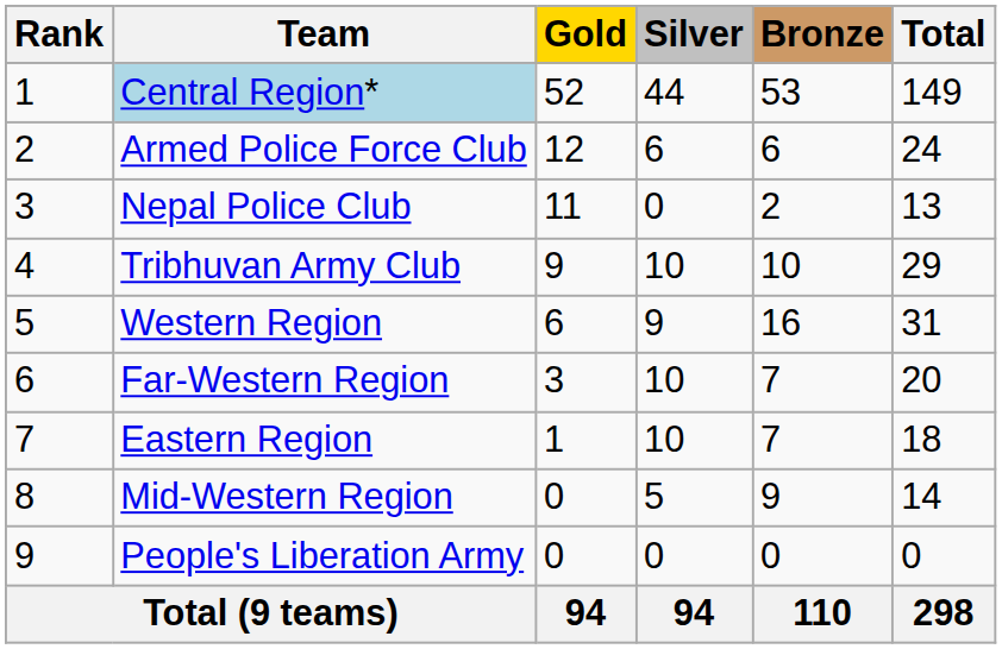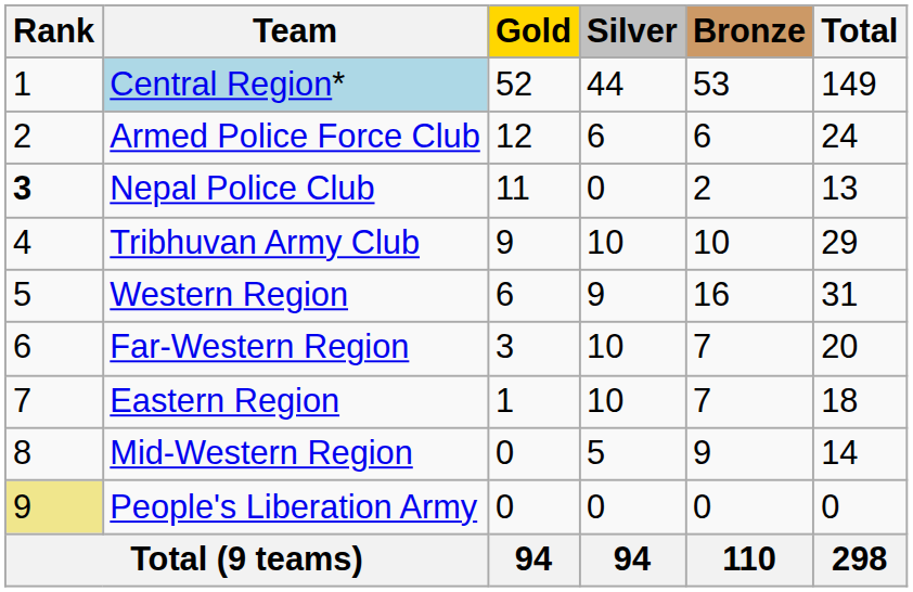Nepal Police Club | Rank: normal -> bold
People's Liberation Army | Rank: no background -> khaki background
